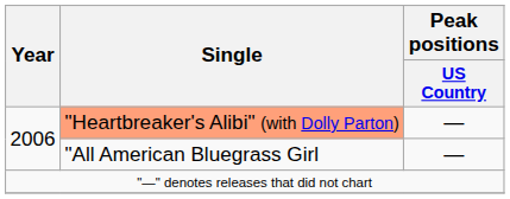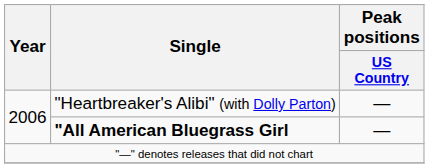"Heartbreaker's Alibi" (with Dolly Parton) | Single: lightsalmon background -> no background
"All American Bluegrass Girl | Single: normal -> bold
